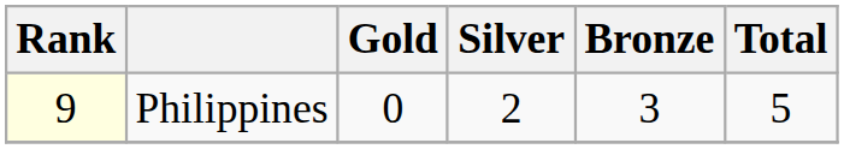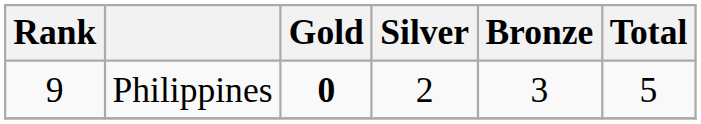Philippines | Rank: lightyellow background -> no background
Philippines | Gold: normal -> bold
